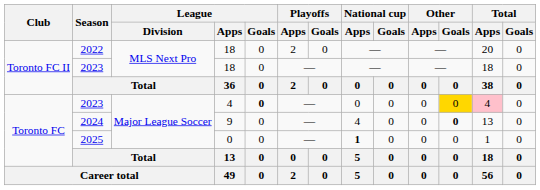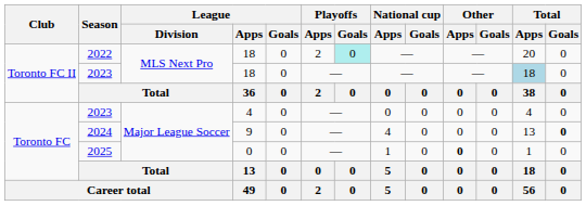2022 | Playoffs / Goals: no background -> paleturquoise background
2023 / 18 | Total / Apps: no background -> lightblue background
2023 / 4 | League / Goals: bold -> normal
2023 / 4 | Other / Goals: gold background -> no background
2023 / 4 | Total / Apps: pink background -> no background
2024 | Other / Goals: bold -> normal
2024 | Total / Goals: normal -> bold
2025 | National cup / Apps: bold -> normal
2025 | Other / Apps: normal -> bold
